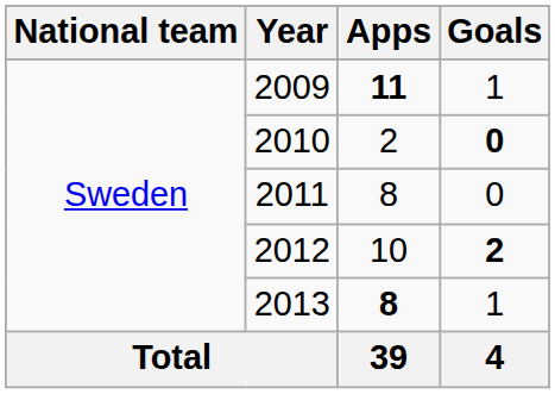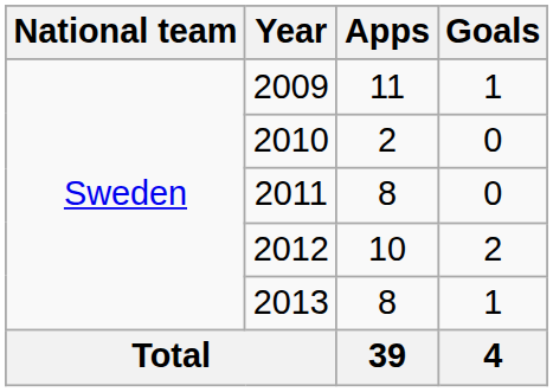2009 | Apps: bold -> normal
2010 | Goals: bold -> normal
2012 | Goals: bold -> normal
2013 | Apps: bold -> normal
